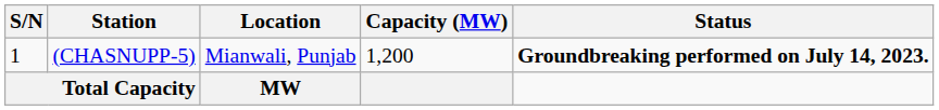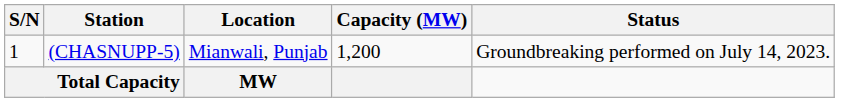(CHASNUPP-5) | Status: bold -> normal
